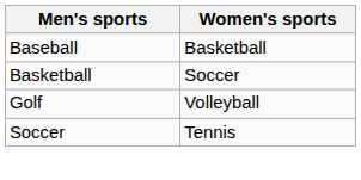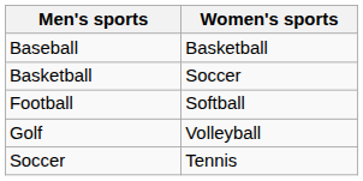+ row: Football | Softball
